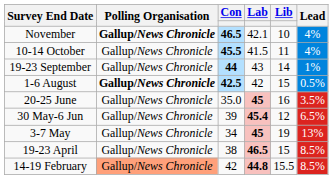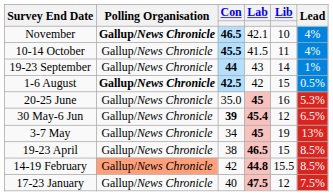20-25 June | Lead: 3.5% -> 5.3%
30 May-6 Jun | Con: normal -> bold
+ row: 17-23 January | Gallup/News Chronicle | 40 | 47.5 | 12 | 7.5%
